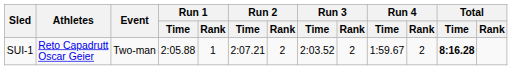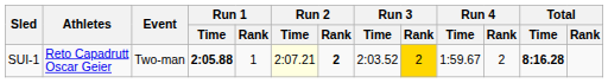SUI-1 | Run 1 / Time: normal -> bold
SUI-1 | Run 2 / Time: no background -> lightyellow background
SUI-1 | Run 2 / Rank: normal -> bold
SUI-1 | Run 3 / Rank: no background -> gold background
